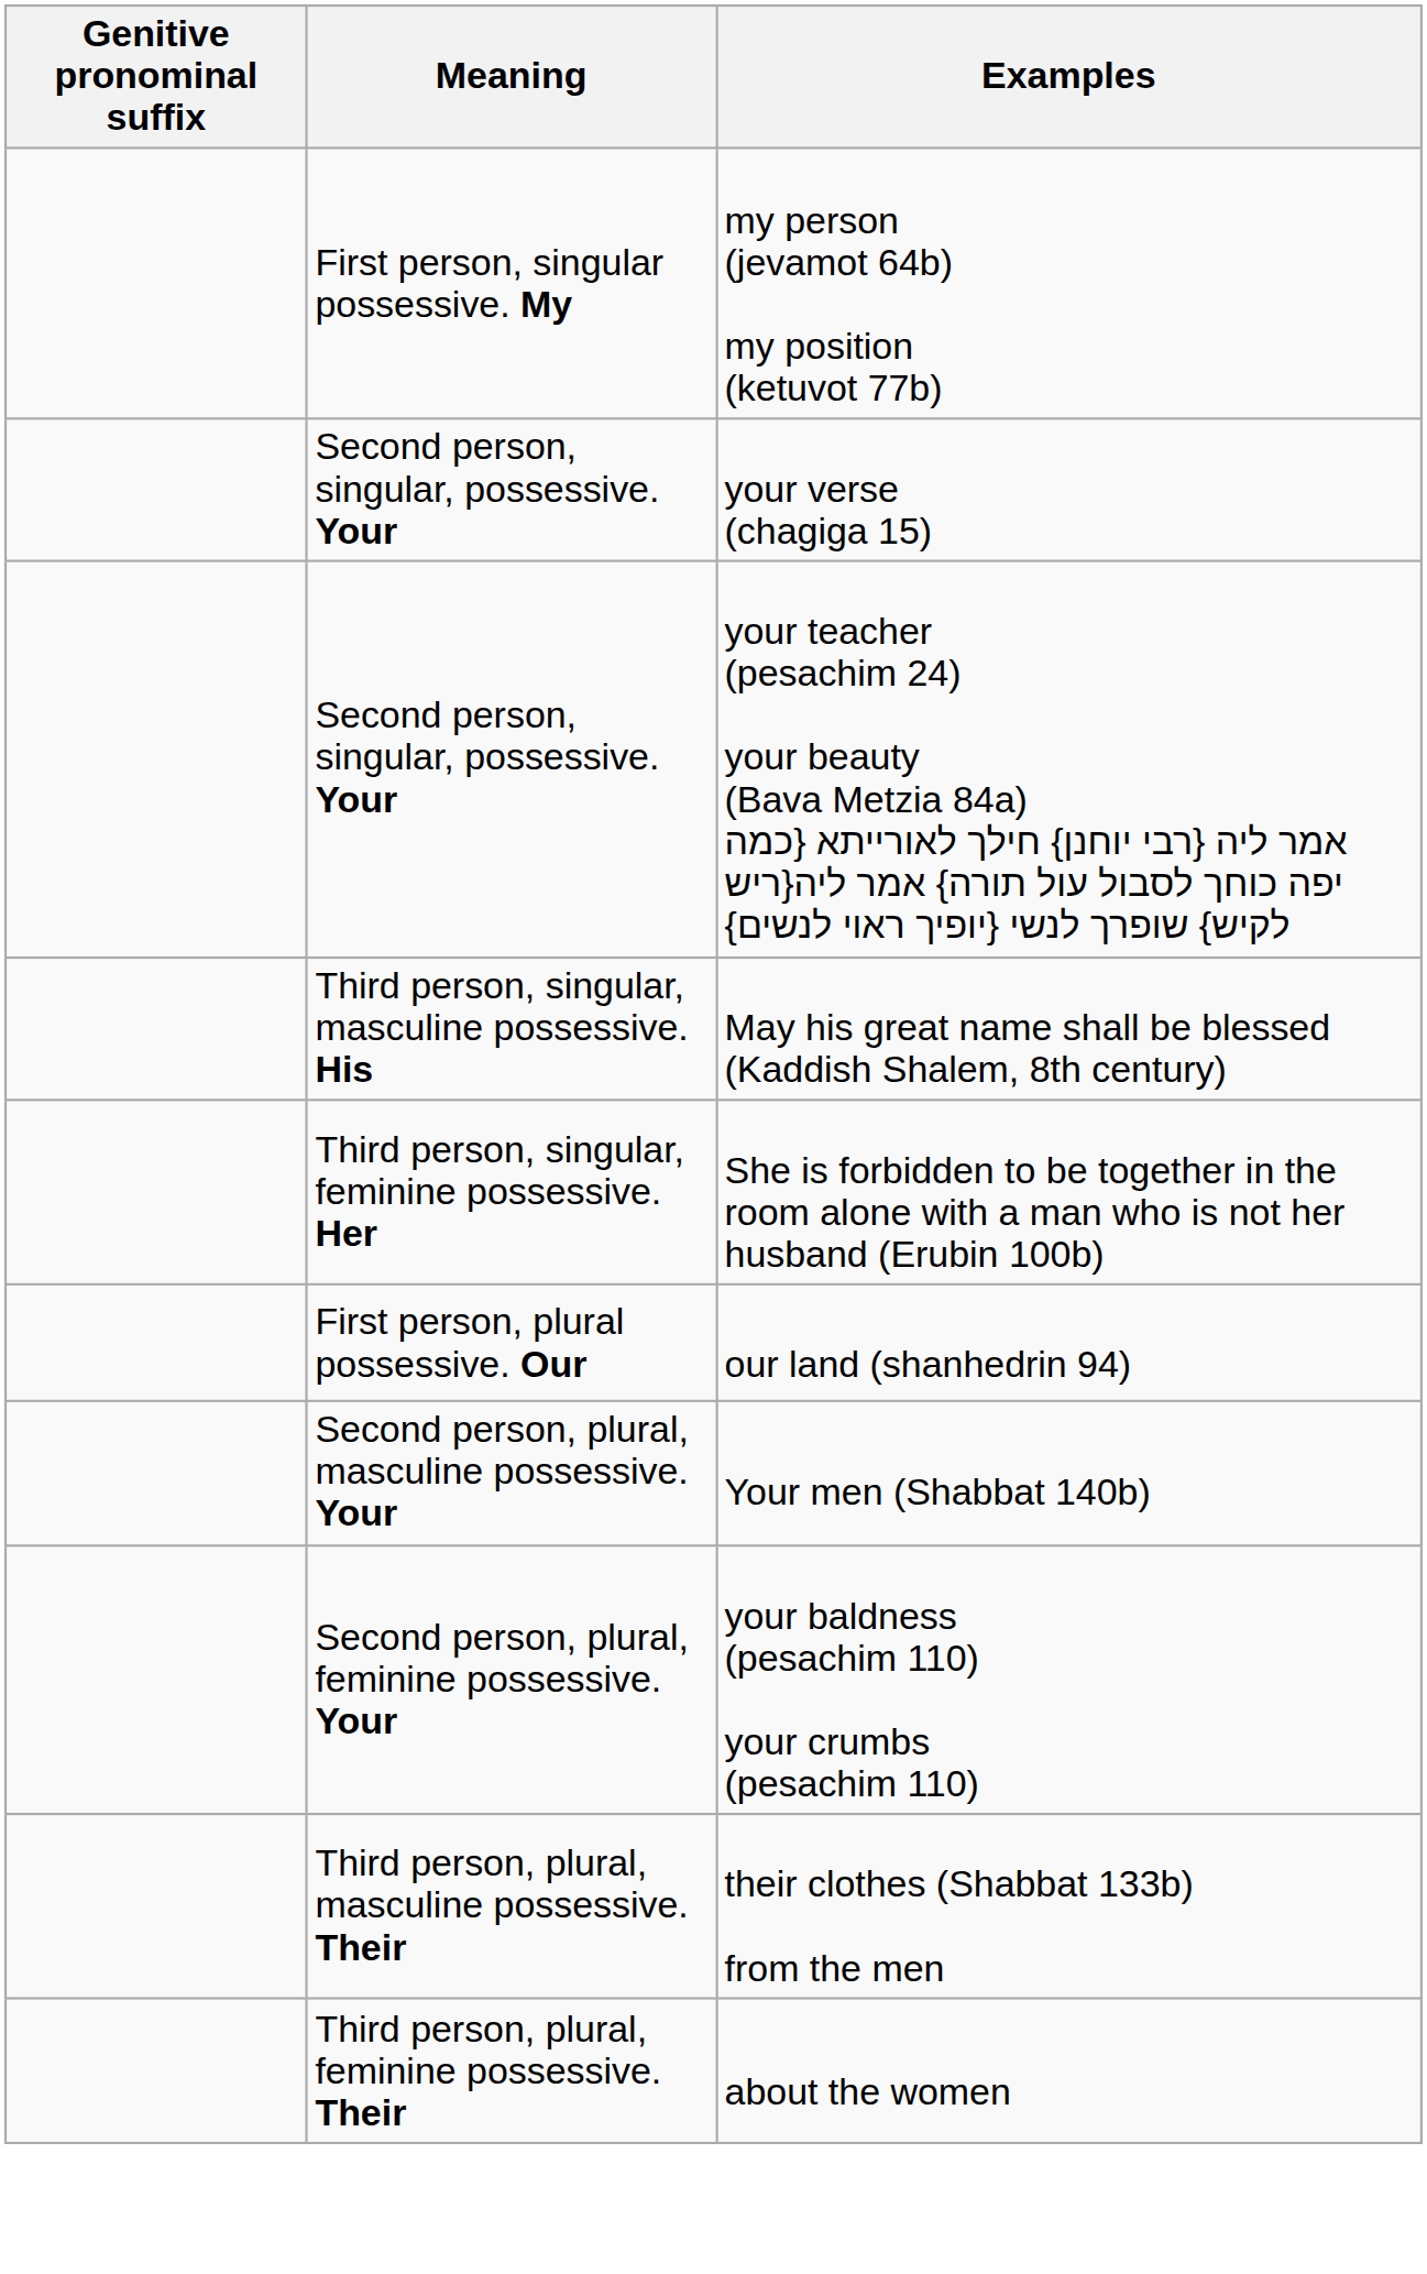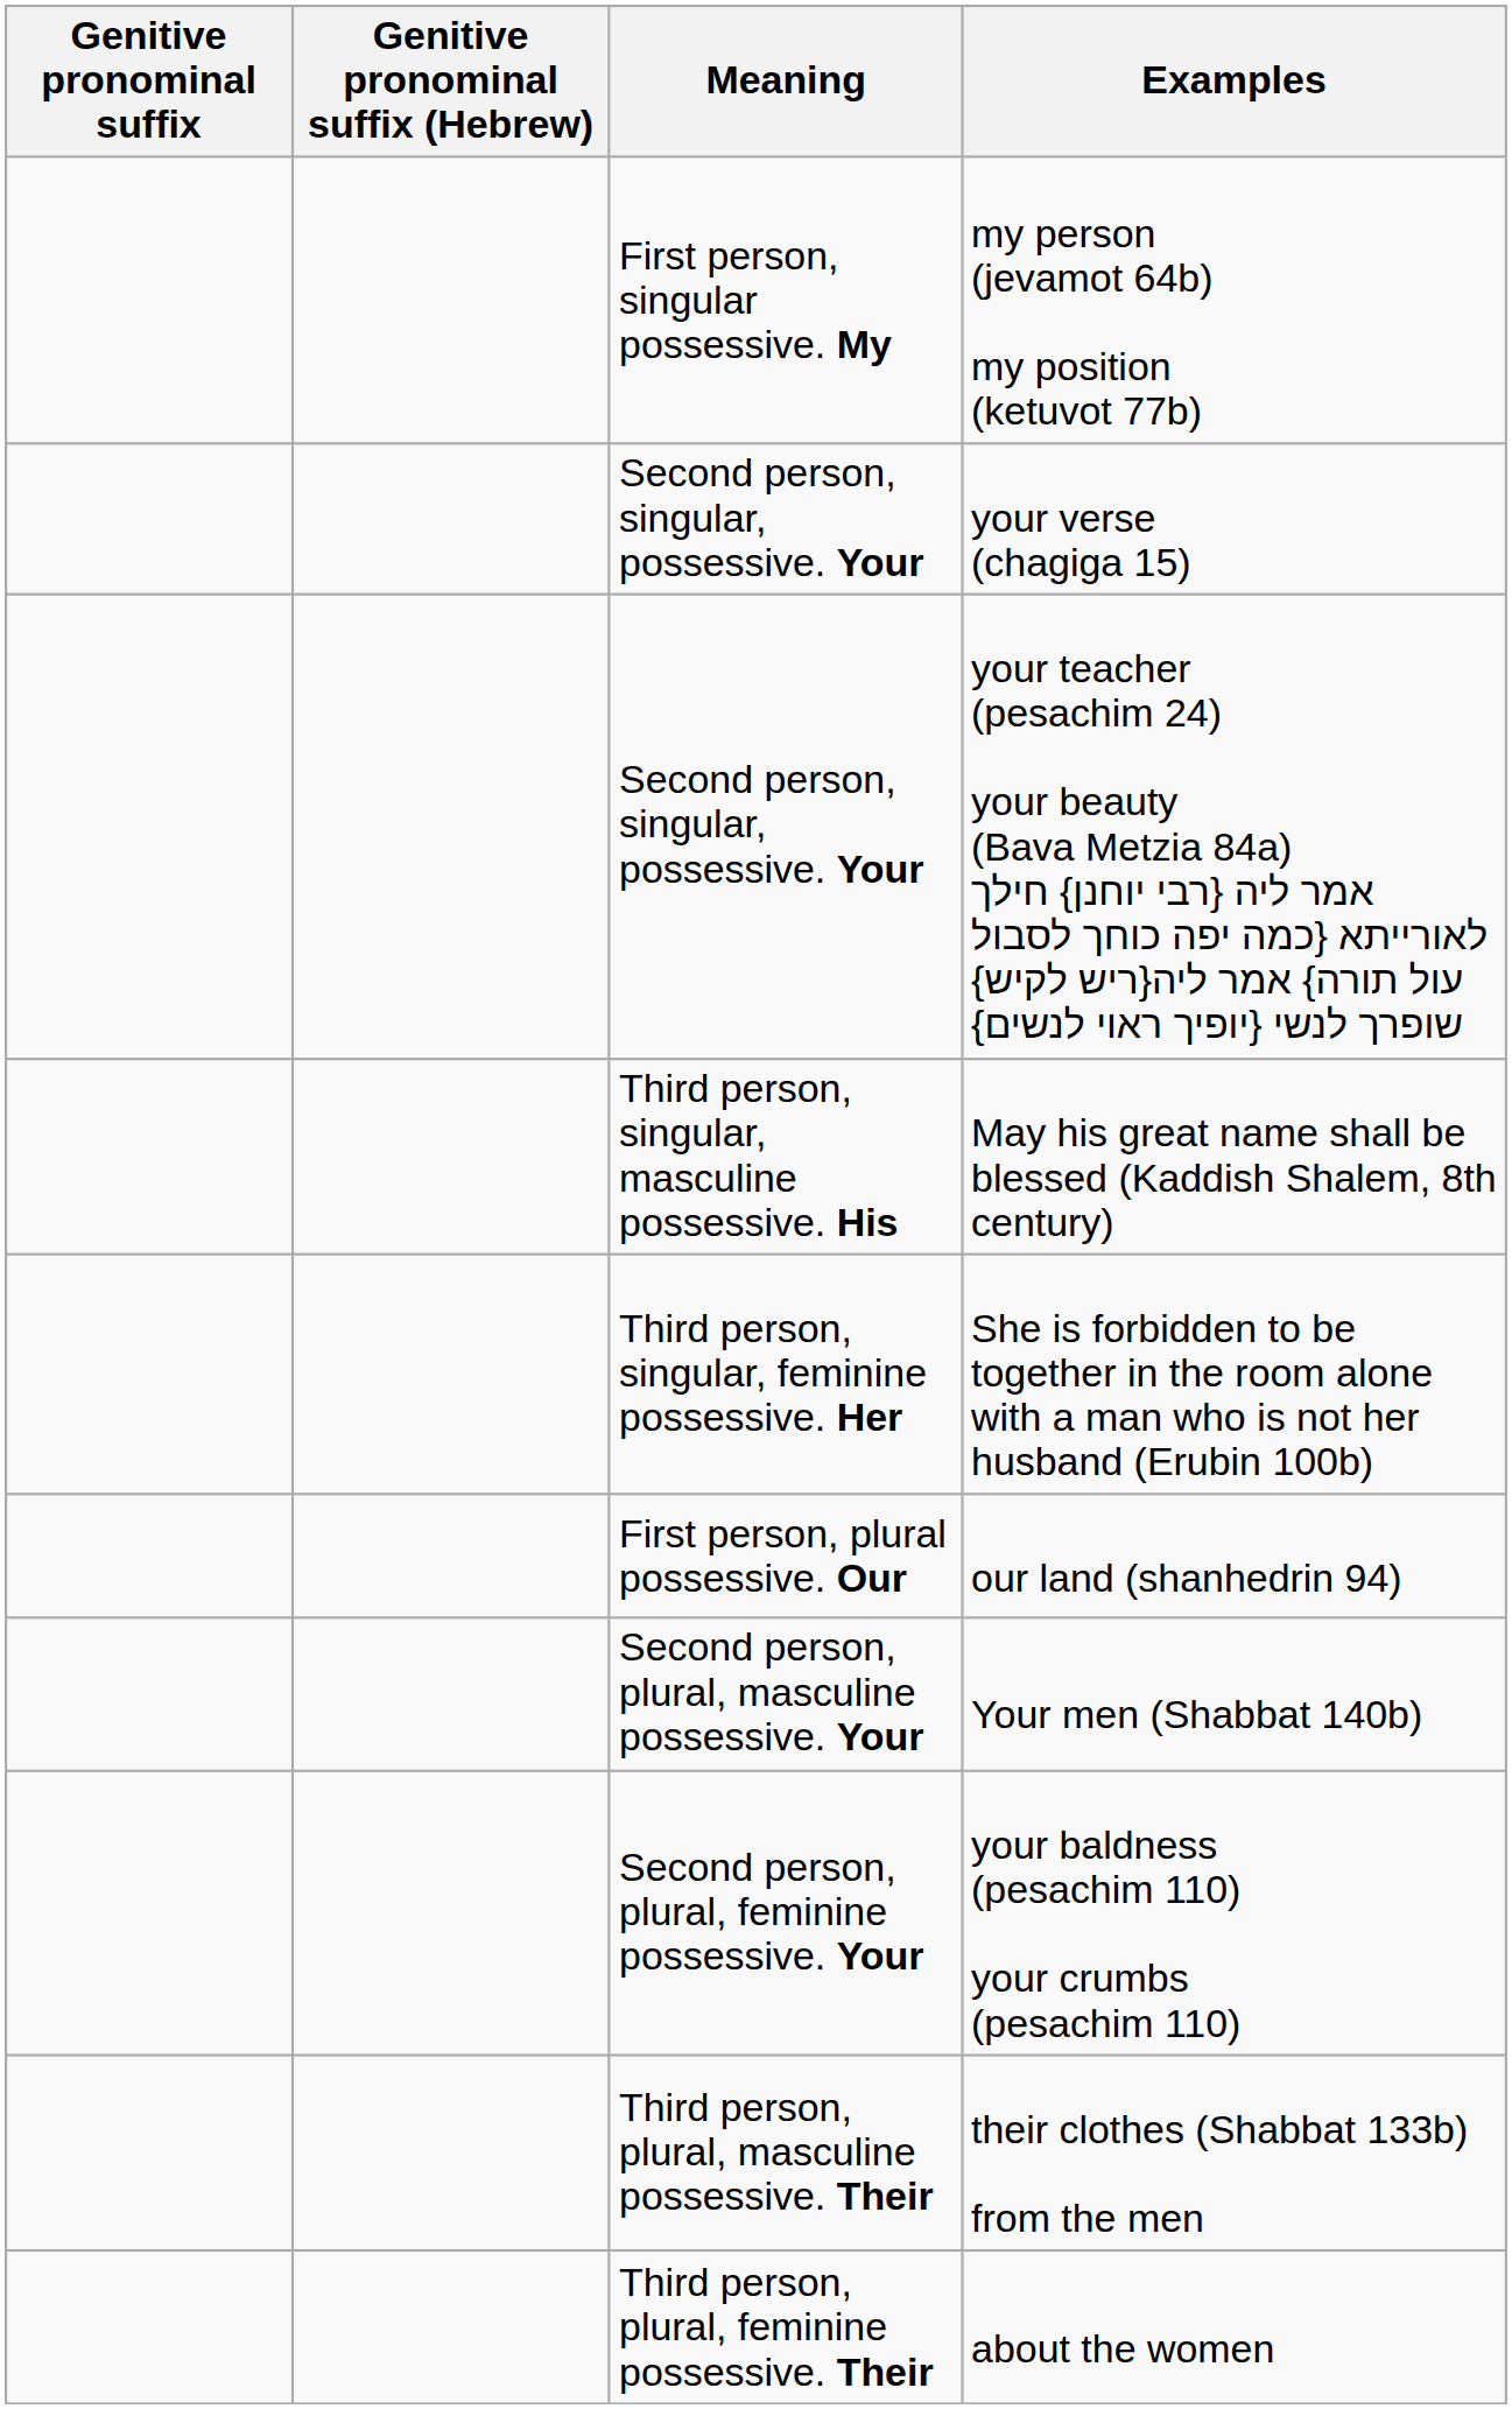+ column: Genitive pronominal suffix (Hebrew)
